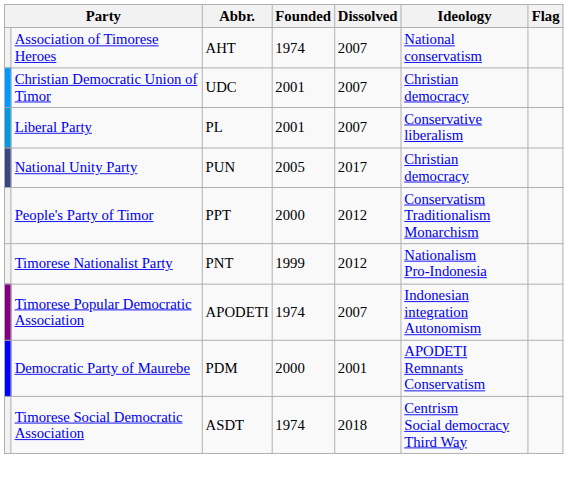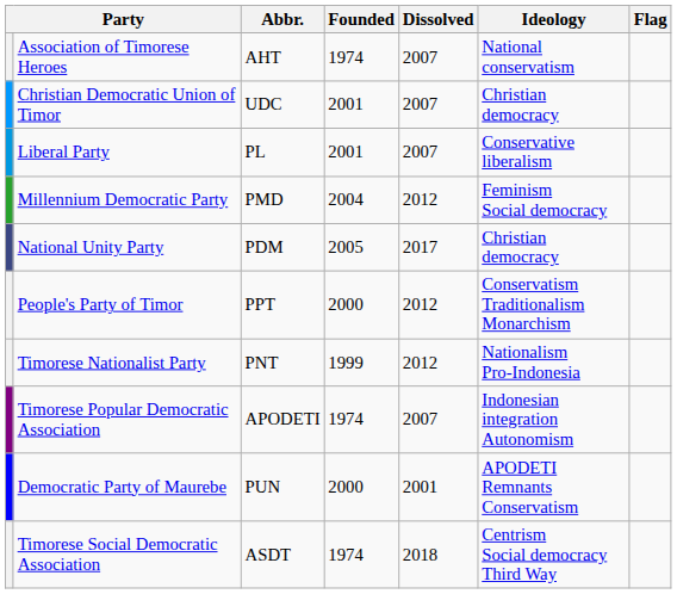+ row: Millennium Democratic Party | PMD | 2004 | 2012 | Feminism Social democracy
National Unity Party | Abbr.: PUN -> PDM
Democratic Party of Maurebe | Abbr.: PDM -> PUN
